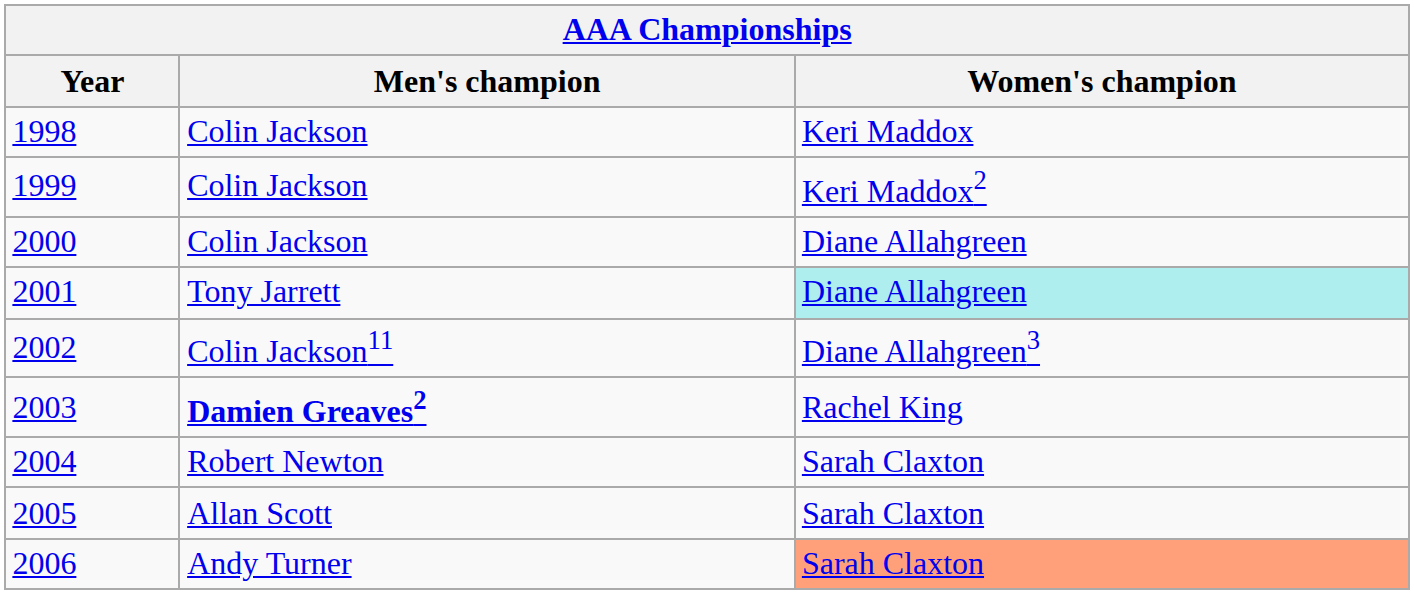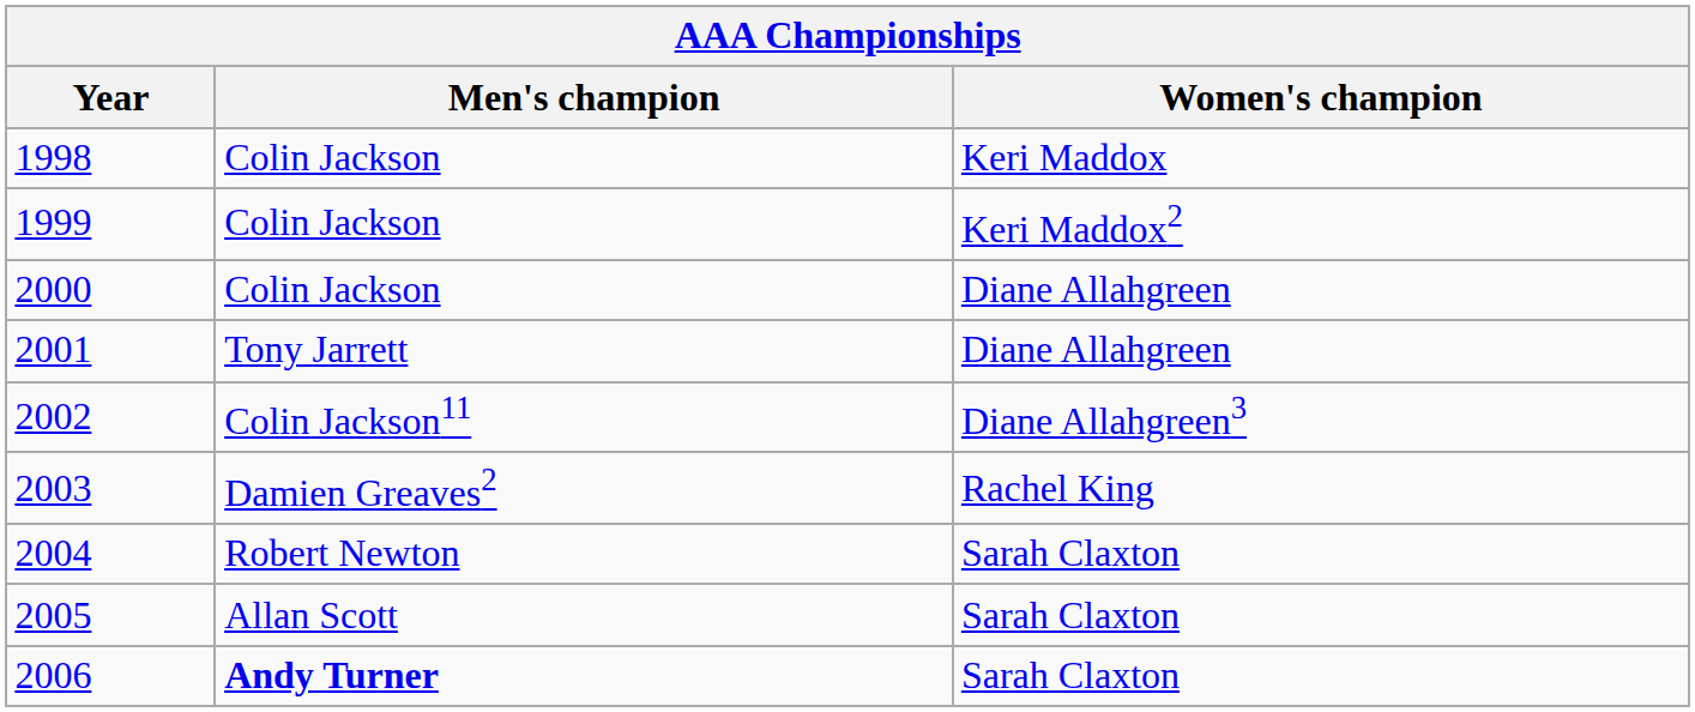2001 | Women's champion: paleturquoise background -> no background
2003 | Men's champion: bold -> normal
2006 | Men's champion: normal -> bold
2006 | Women's champion: lightsalmon background -> no background
